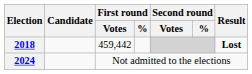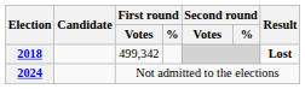2018 | First round / Votes: 459,442 -> 499,342
